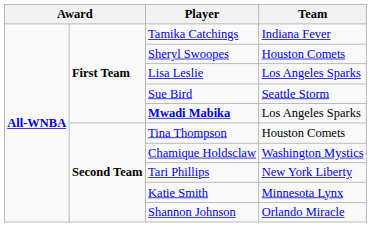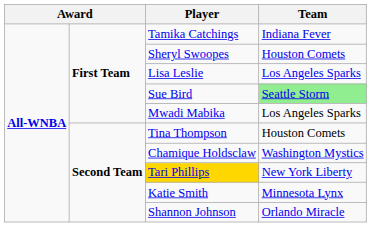row 5 | Team: no background -> lightgreen background
row 6 | Player: bold -> normal
row 9 | Player: no background -> gold background
